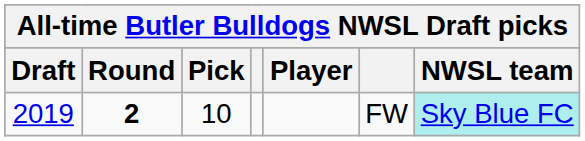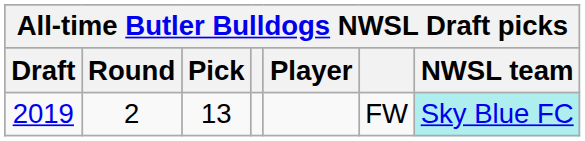2019 | Round: bold -> normal
2019 | Pick: 10 -> 13
